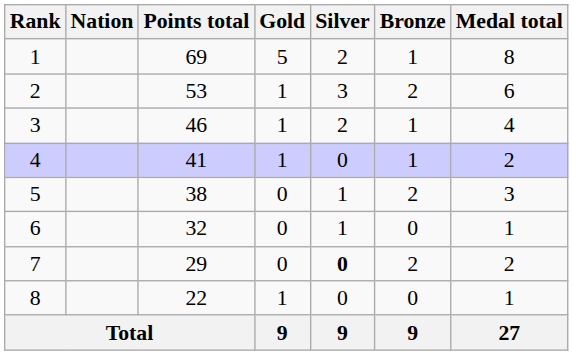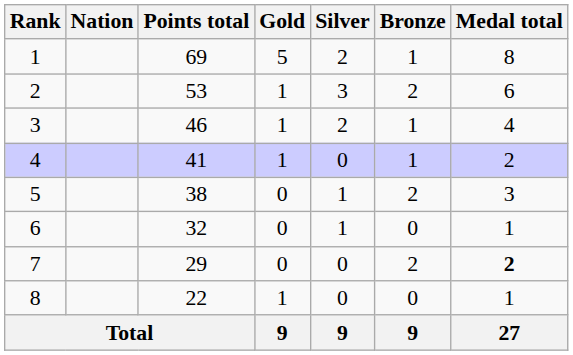7 | Silver: bold -> normal
7 | Medal total: normal -> bold
